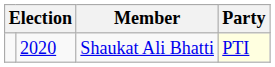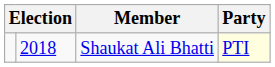Shaukat Ali Bhatti | column 2: 2020 -> 2018
